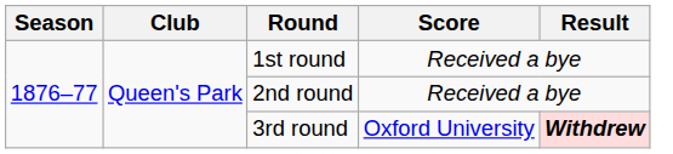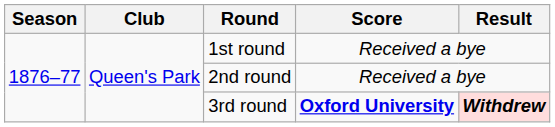3rd round | Score: normal -> bold
